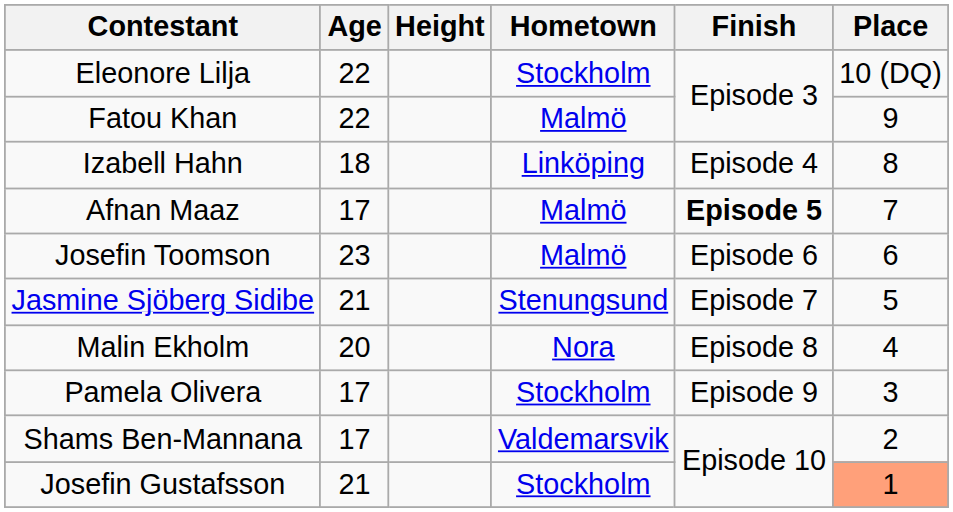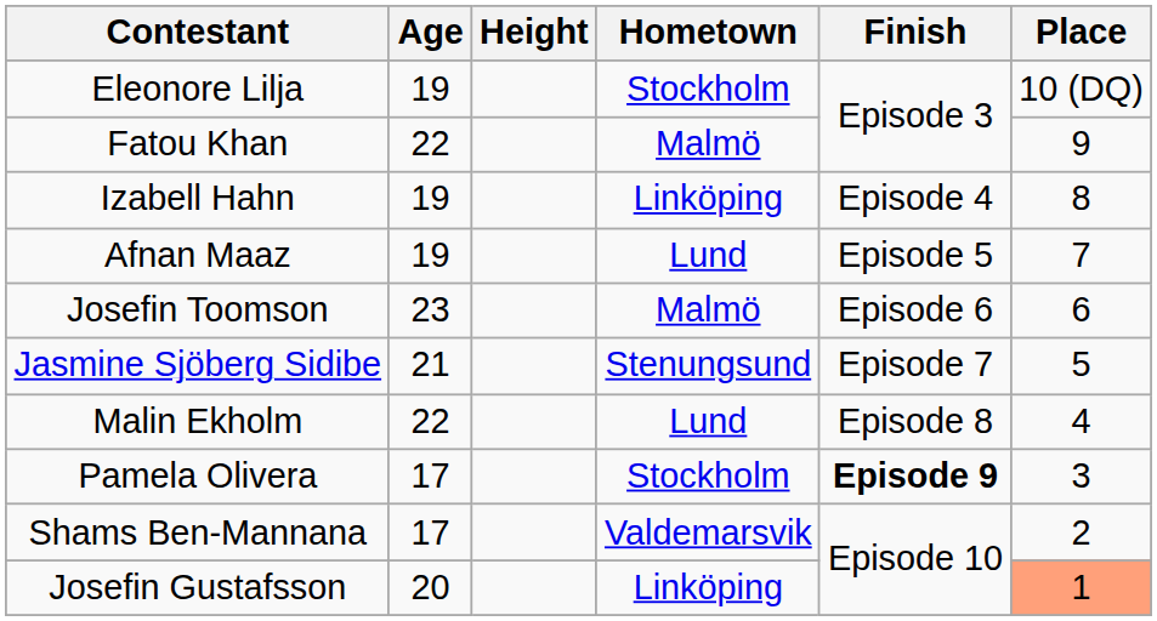Eleonore Lilja | Age: 22 -> 19
Izabell Hahn | Age: 18 -> 19
Afnan Maaz | Age: 17 -> 19
Afnan Maaz | Hometown: Malmö -> Lund
Afnan Maaz | Finish: bold -> normal
Malin Ekholm | Age: 20 -> 22
Malin Ekholm | Hometown: Nora -> Lund
Pamela Olivera | Finish: normal -> bold
Josefin Gustafsson | Age: 21 -> 20
Josefin Gustafsson | Hometown: Stockholm -> Linköping
